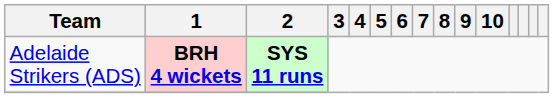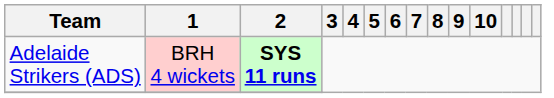Adelaide Strikers (ADS) | 1: bold -> normal
